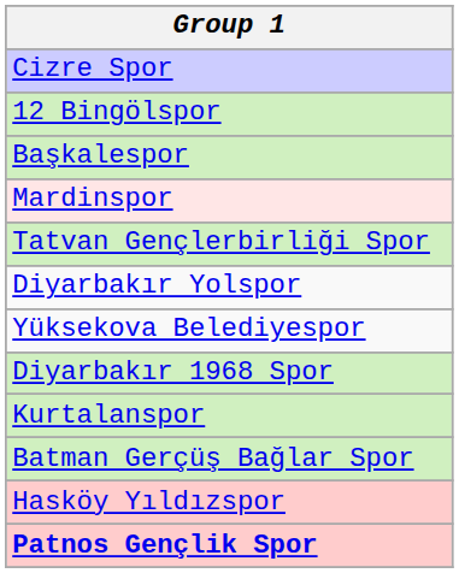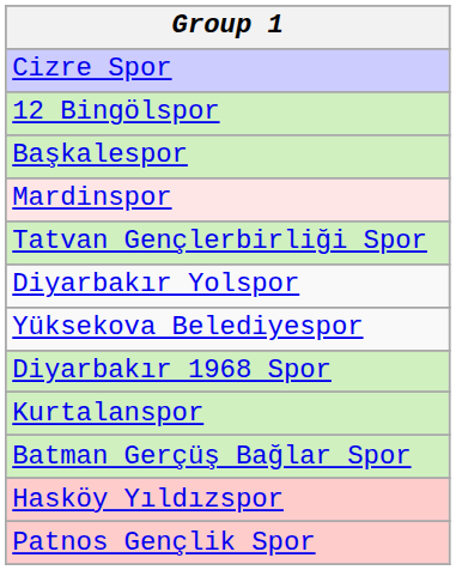row 13 | column 1: bold -> normal
